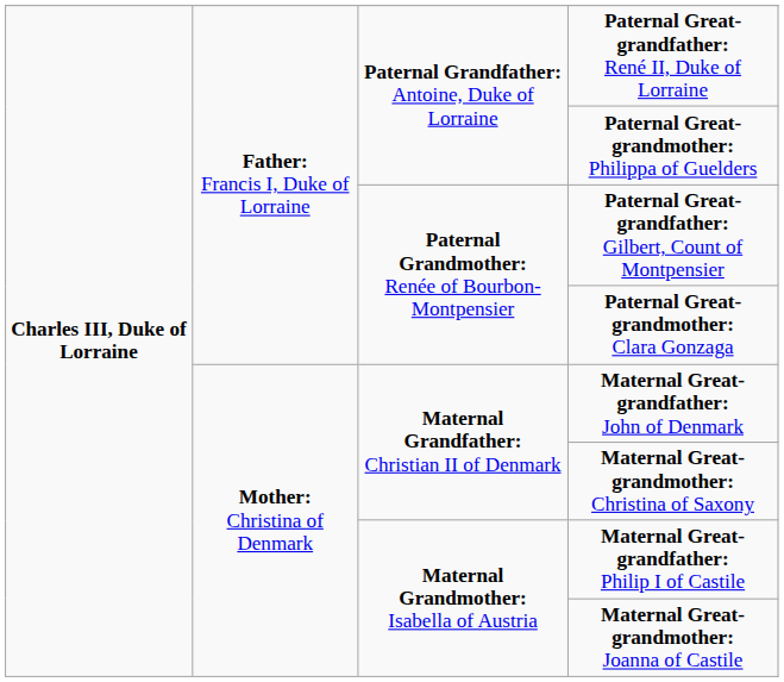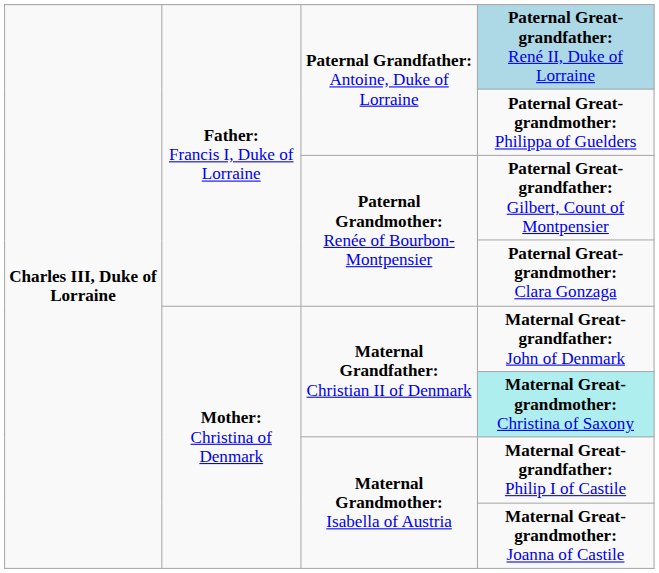Paternal Great-grandfather: René II, Duke of Lorraine | column 4: no background -> lightblue background
Maternal Great-grandmother: Christina of Saxony | column 4: no background -> paleturquoise background
